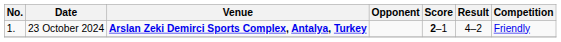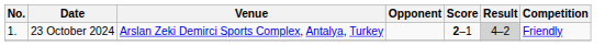23 October 2024 | Venue: bold -> normal
23 October 2024 | Result: no background -> lightgrey background
